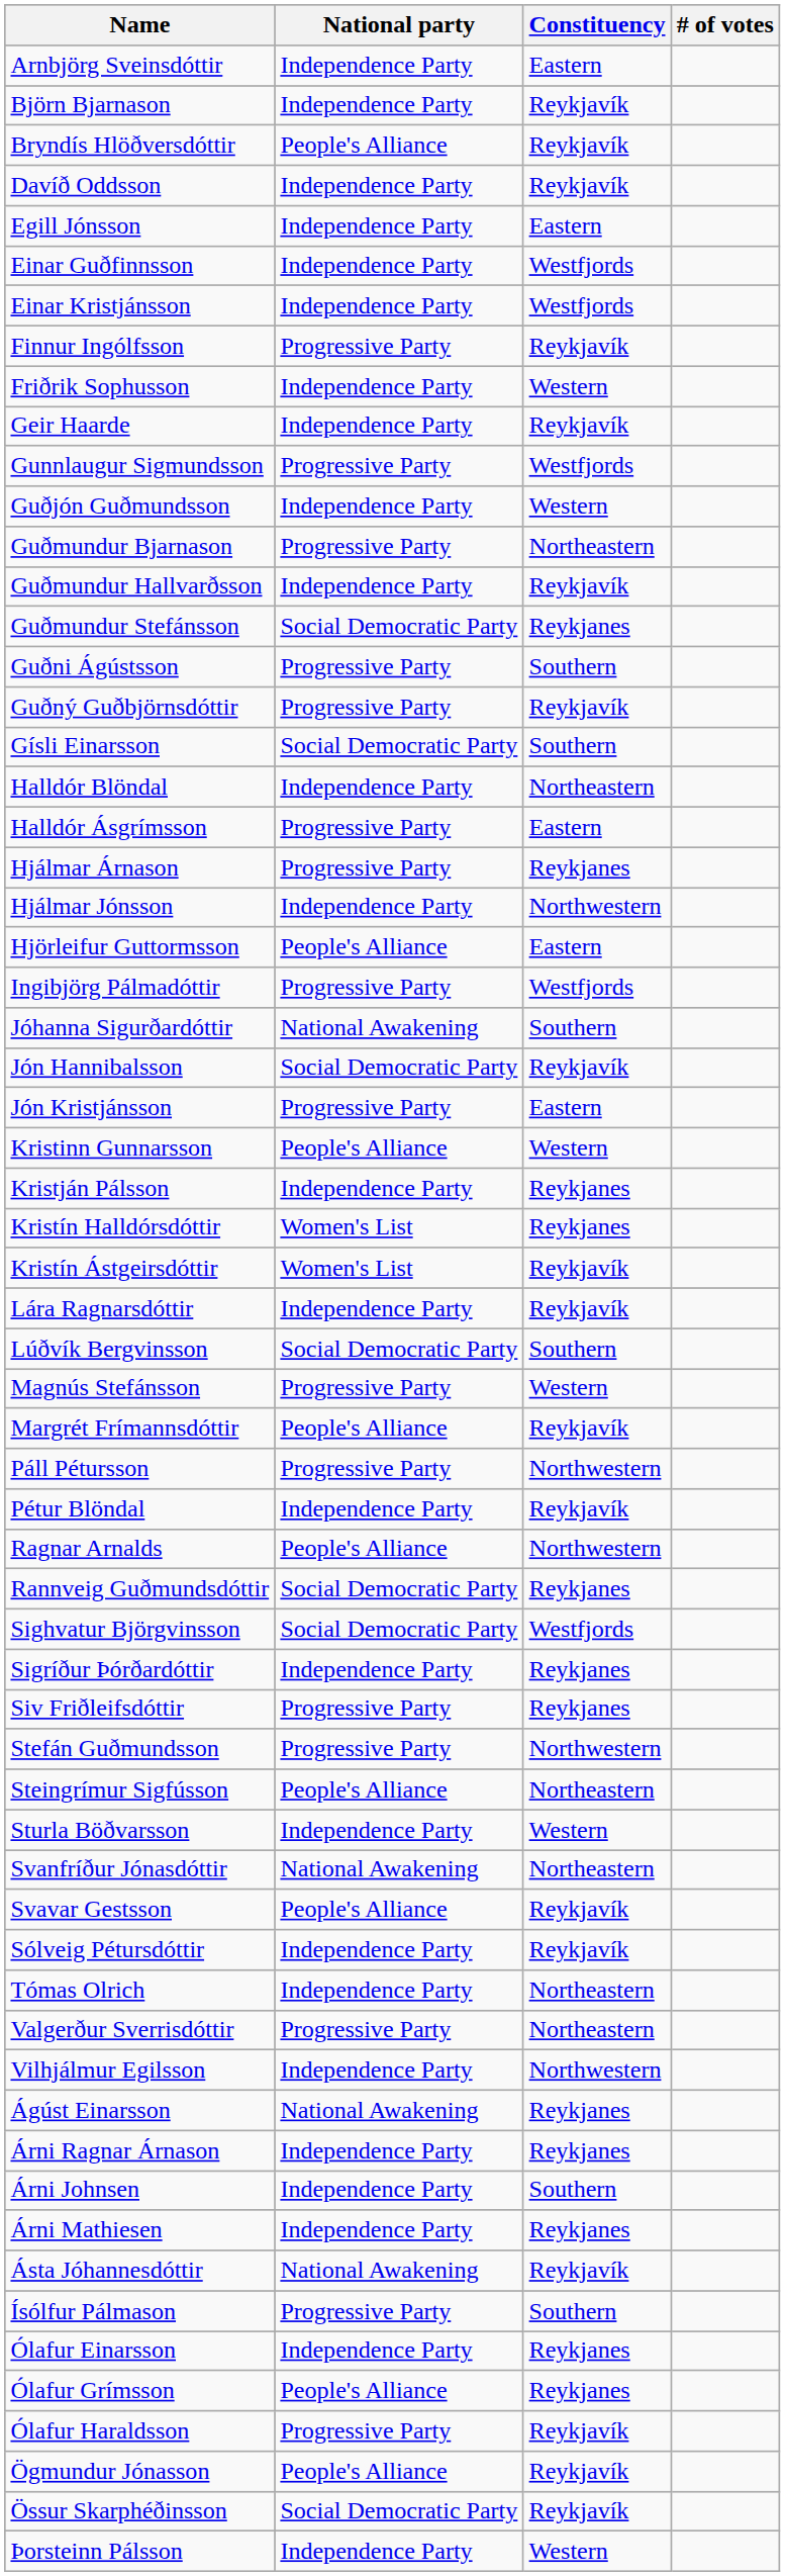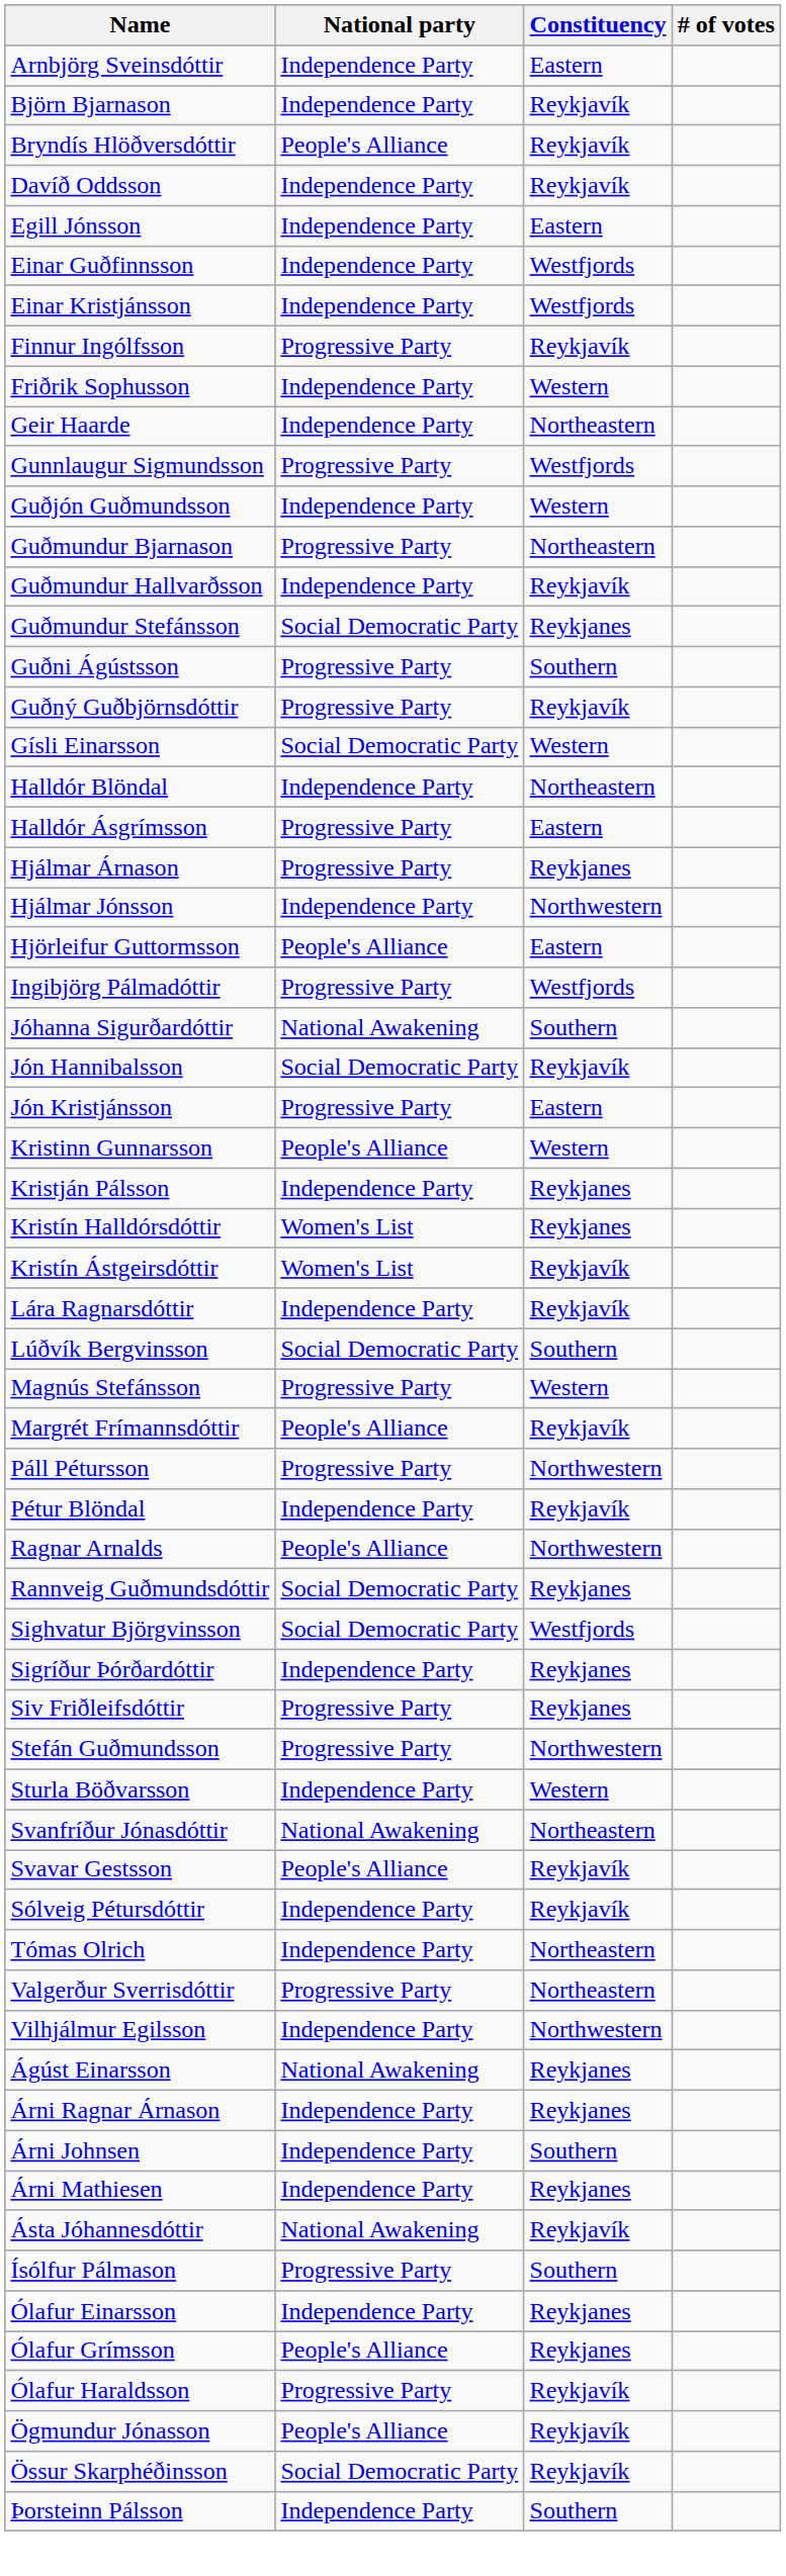Geir Haarde | Constituency: Reykjavík -> Northeastern
Gísli Einarsson | Constituency: Southern -> Western
- row: Steingrímur Sigfússon | People's Alliance | Northeastern
Þorsteinn Pálsson | Constituency: Western -> Southern
